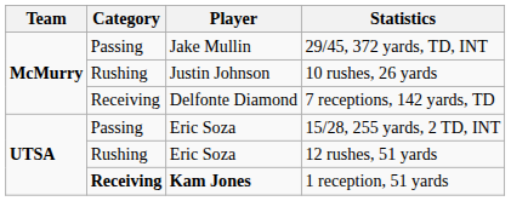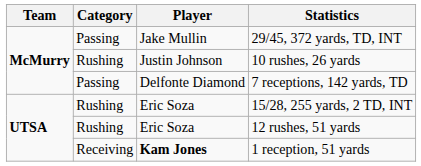7 receptions, 142 yards, TD | Category: Receiving -> Passing
15/28, 255 yards, 2 TD, INT | Category: Passing -> Rushing
1 reception, 51 yards | Category: bold -> normal
